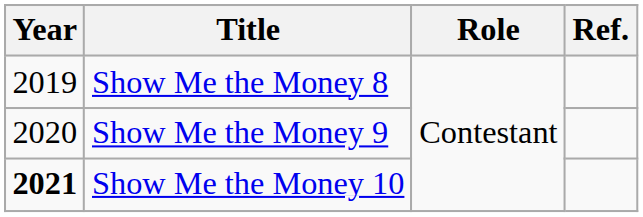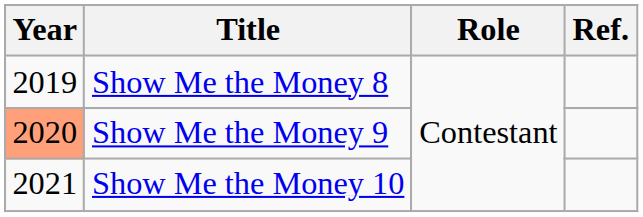Show Me the Money 9 | Year: no background -> lightsalmon background
Show Me the Money 10 | Year: bold -> normal
